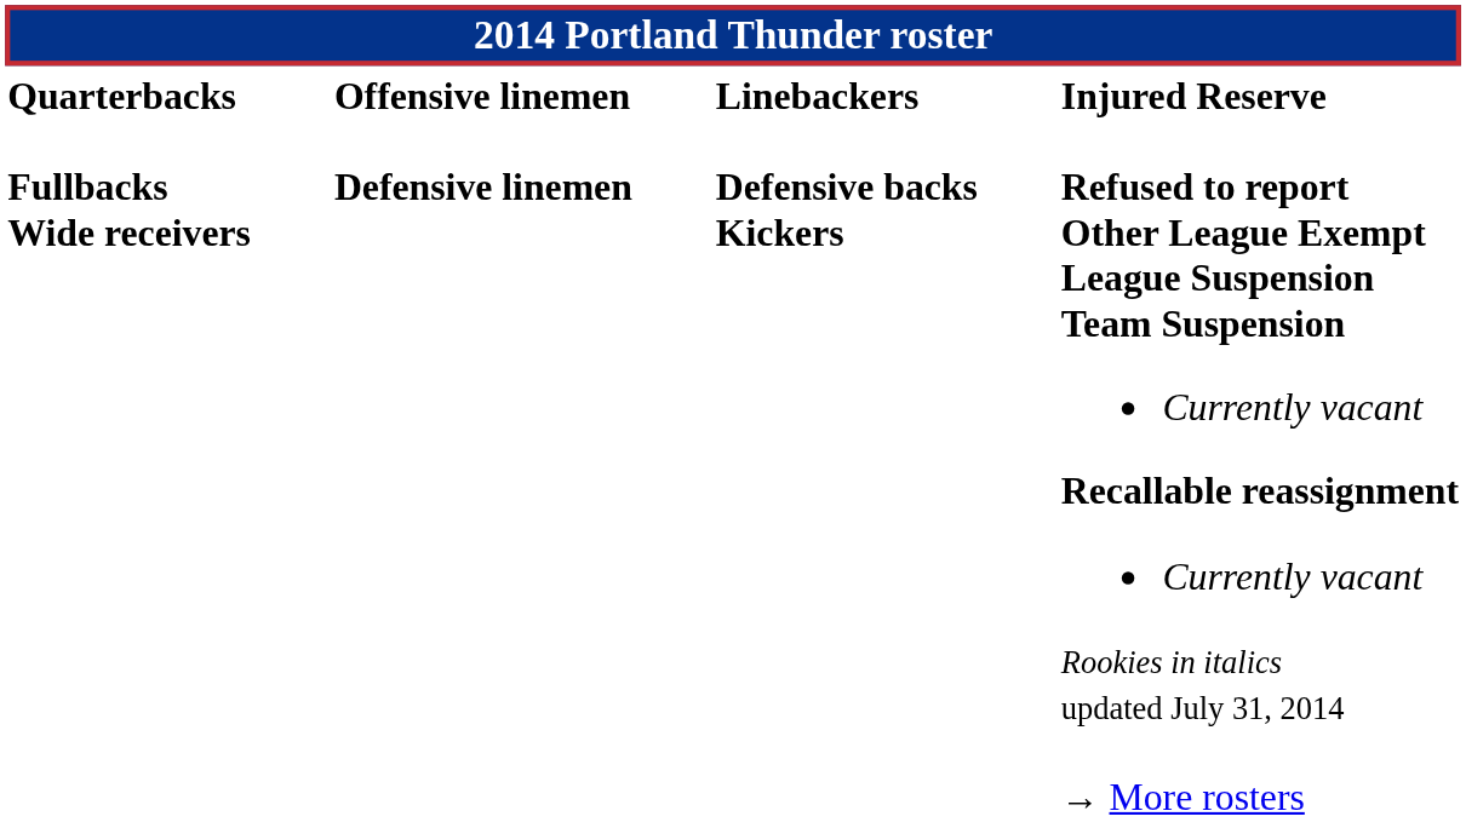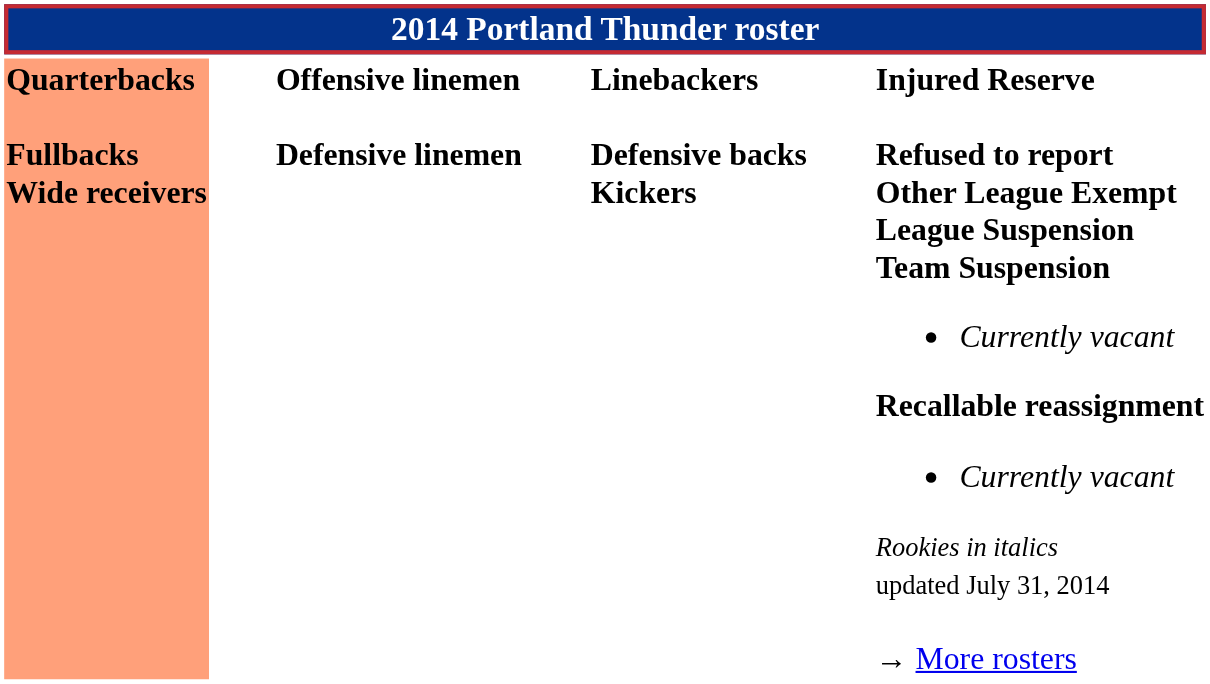Quarterbacks Fullbacks Wide receivers | column 1: no background -> lightsalmon background
